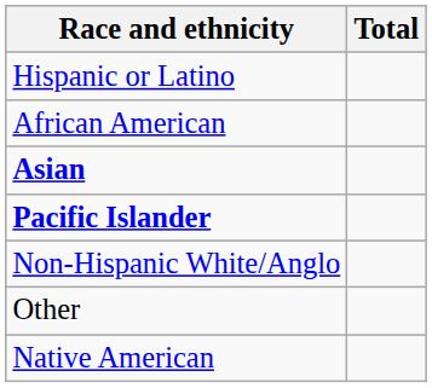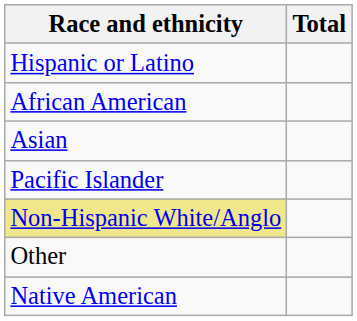Asian | Race and ethnicity: bold -> normal
Pacific Islander | Race and ethnicity: bold -> normal
Non-Hispanic White/Anglo | Race and ethnicity: no background -> khaki background
